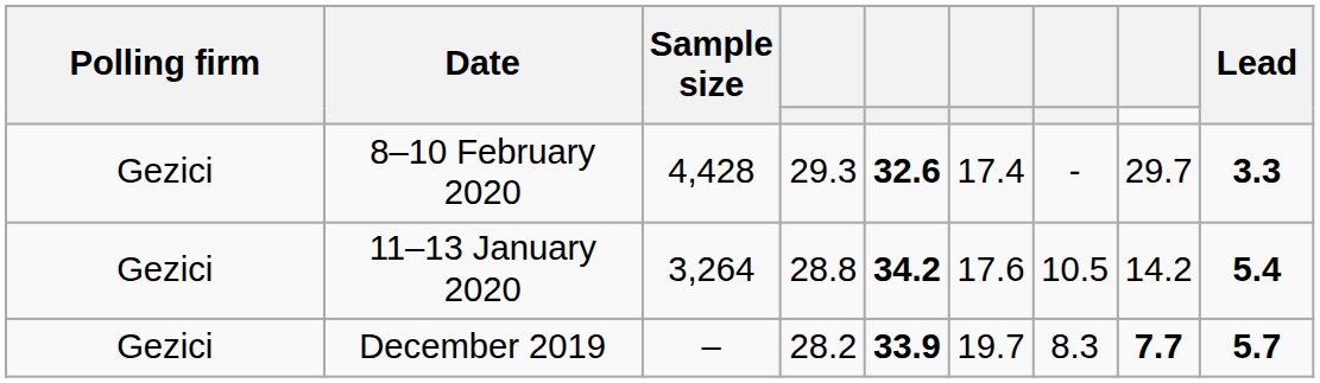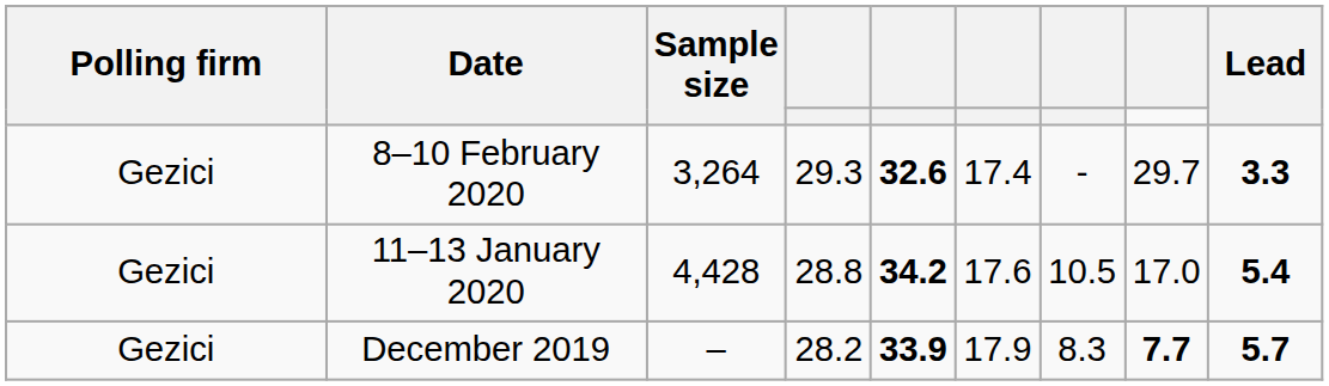8–10 February 2020 | Sample size: 4,428 -> 3,264
11–13 January 2020 | Sample size: 3,264 -> 4,428
11–13 January 2020 | column 8: 14.2 -> 17.0
December 2019 | column 6: 19.7 -> 17.9
